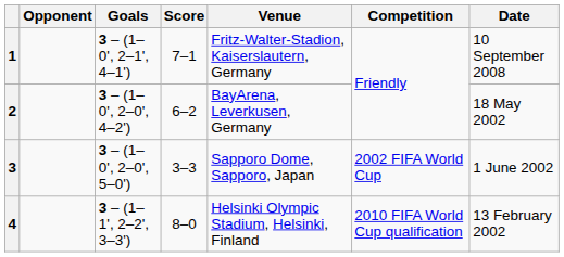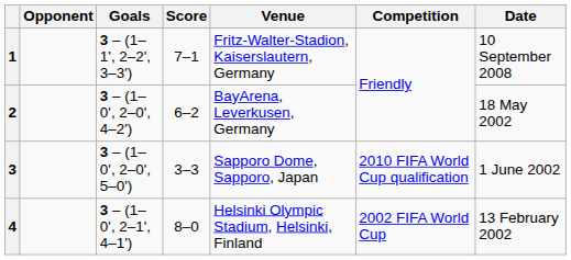1 | Goals: 3 – (1–0', 2–1', 4–1') -> 3 – (1–1', 2–2', 3–3')
3 | Competition: 2002 FIFA World Cup -> 2010 FIFA World Cup qualification
4 | Goals: 3 – (1–1', 2–2', 3–3') -> 3 – (1–0', 2–1', 4–1')
4 | Competition: 2010 FIFA World Cup qualification -> 2002 FIFA World Cup
